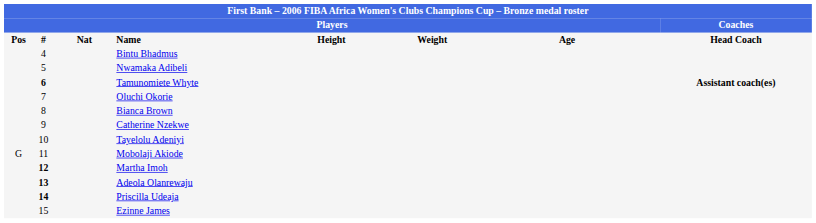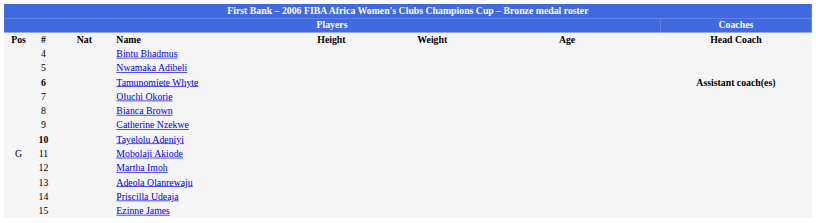Tayelolu Adeniyi | column 2: normal -> bold
Martha Imoh | column 2: bold -> normal
Adeola Olanrewaju | column 2: bold -> normal
Priscilla Udeaja | column 2: bold -> normal
